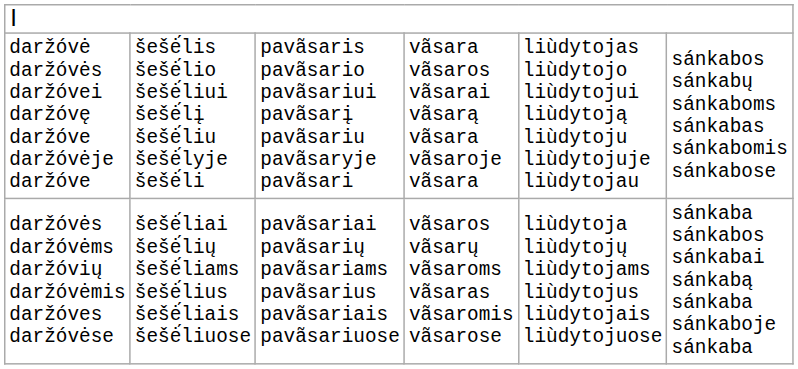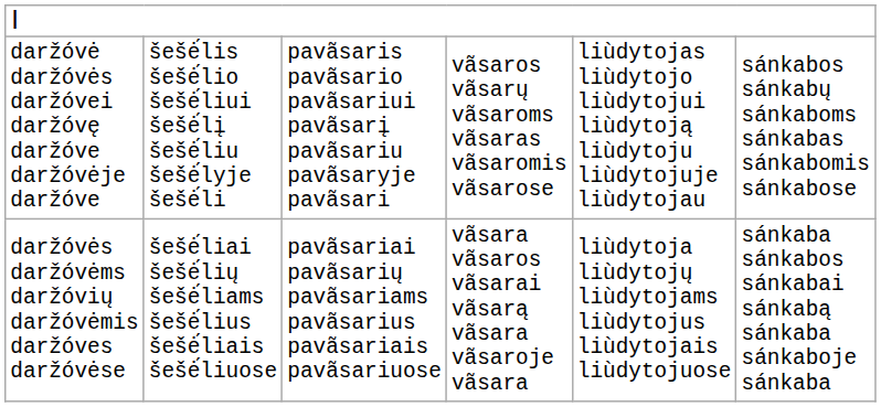daržóvė daržóvės daržóvei daržóvę daržóve daržóvėje daržóve | column 4: vãsara vãsaros vãsarai vãsarą vãsara vãsaroje vãsara -> vãsaros vãsarų vãsaroms vãsaras vãsaromis vãsarose
daržóvės daržóvėms daržóvių daržóvėmis daržóves daržóvėse | column 4: vãsaros vãsarų vãsaroms vãsaras vãsaromis vãsarose -> vãsara vãsaros vãsarai vãsarą vãsara vãsaroje vãsara
